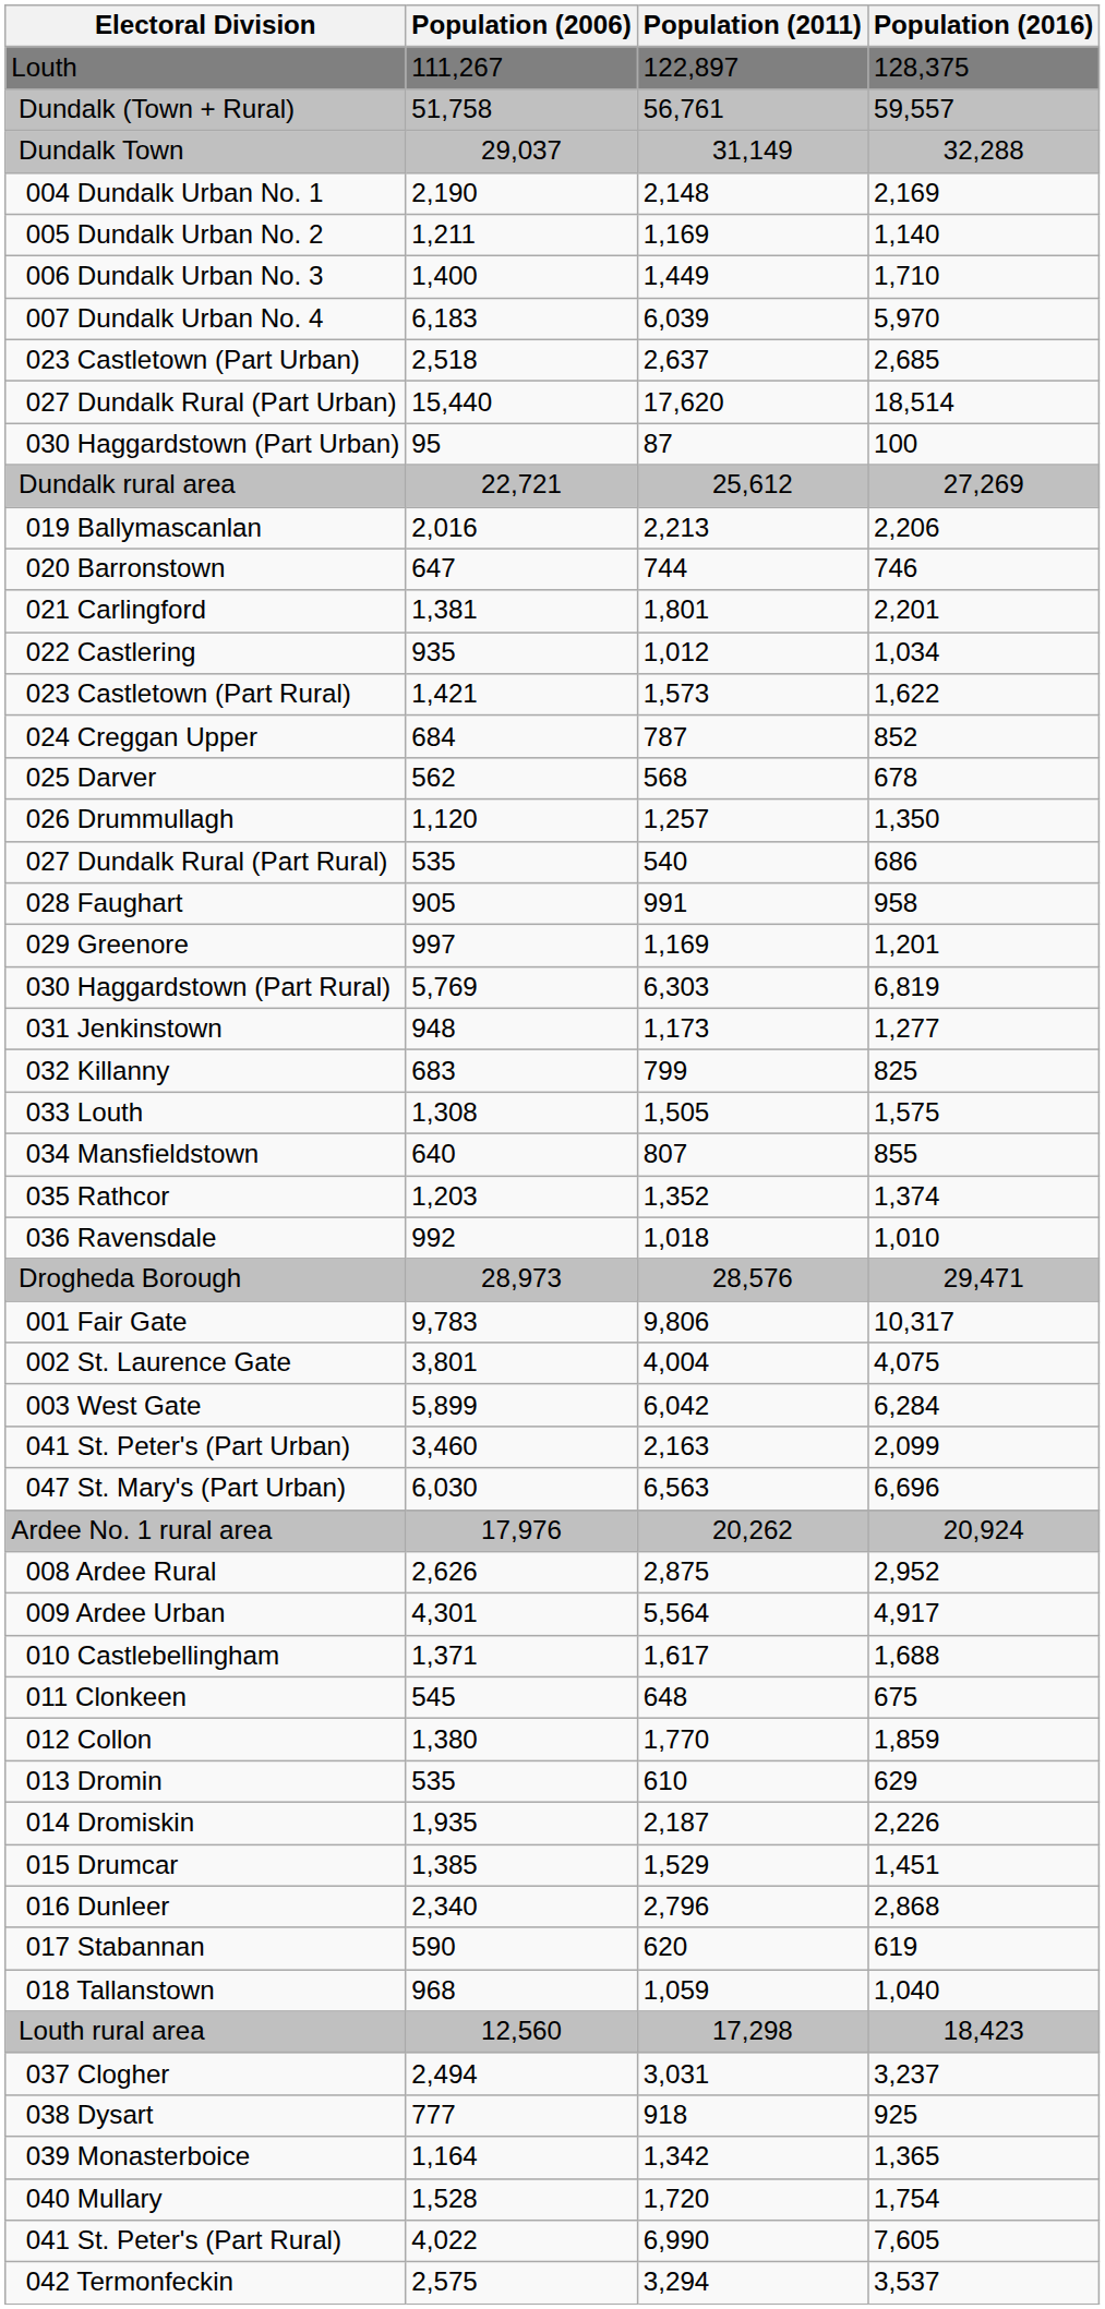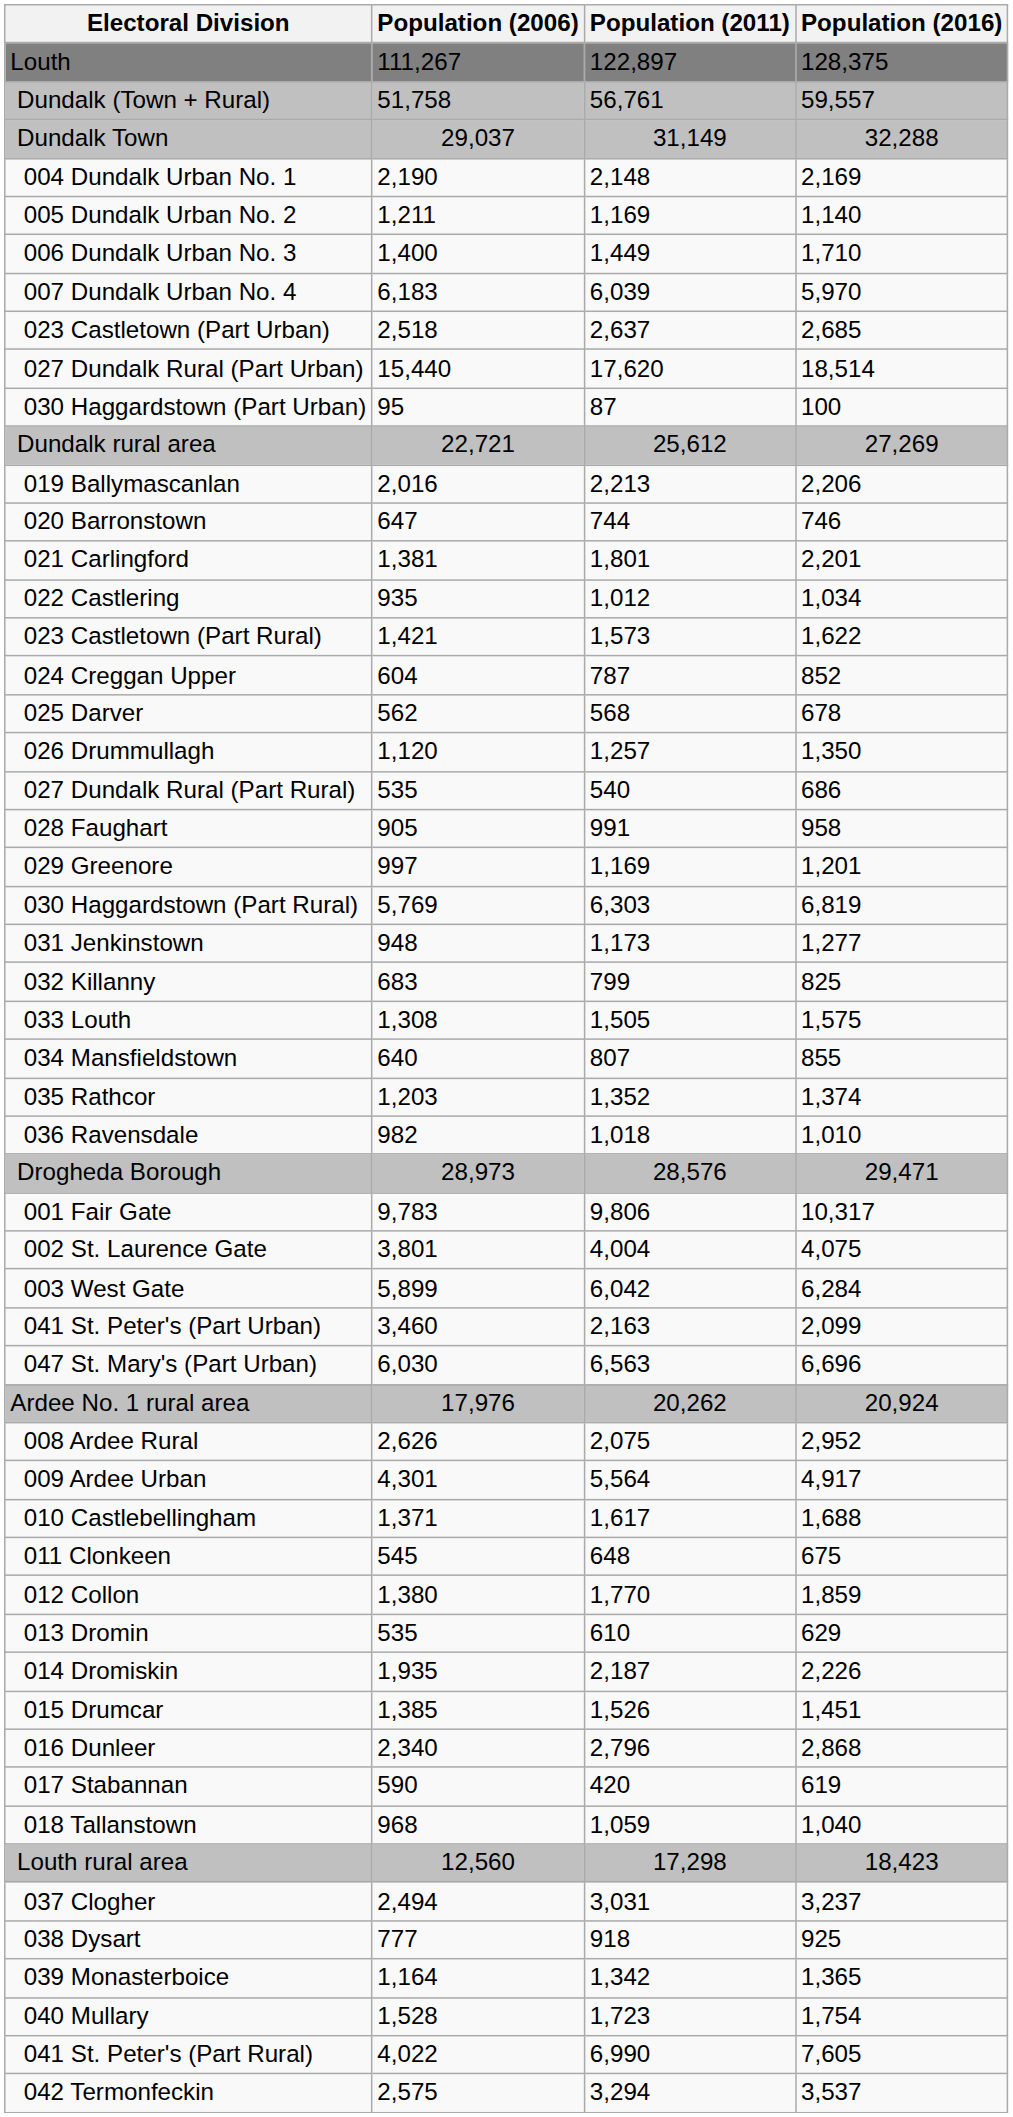024 Creggan Upper | Population (2006): 684 -> 604
036 Ravensdale | Population (2006): 992 -> 982
008 Ardee Rural | Population (2011): 2,875 -> 2,075
015 Drumcar | Population (2011): 1,529 -> 1,526
017 Stabannan | Population (2011): 620 -> 420
040 Mullary | Population (2011): 1,720 -> 1,723
